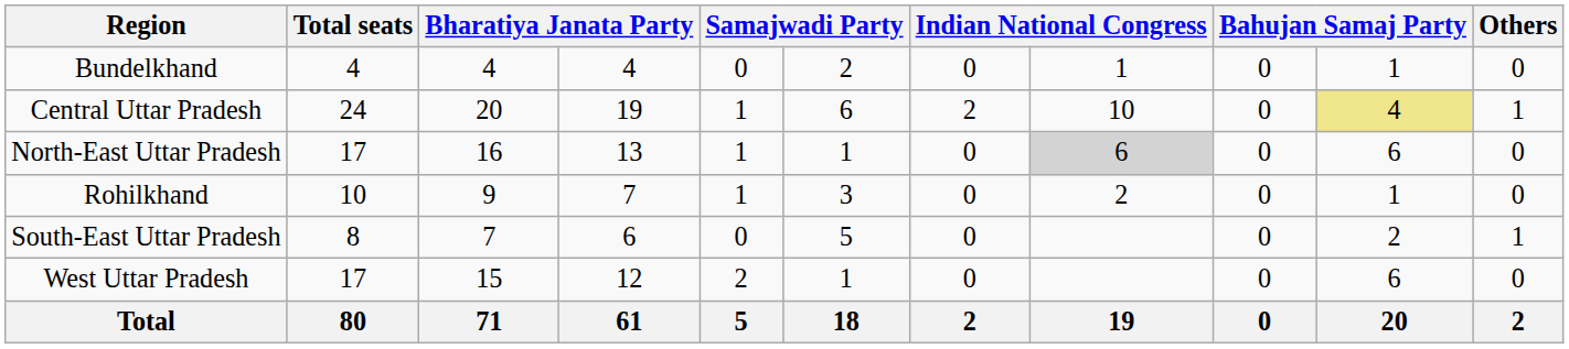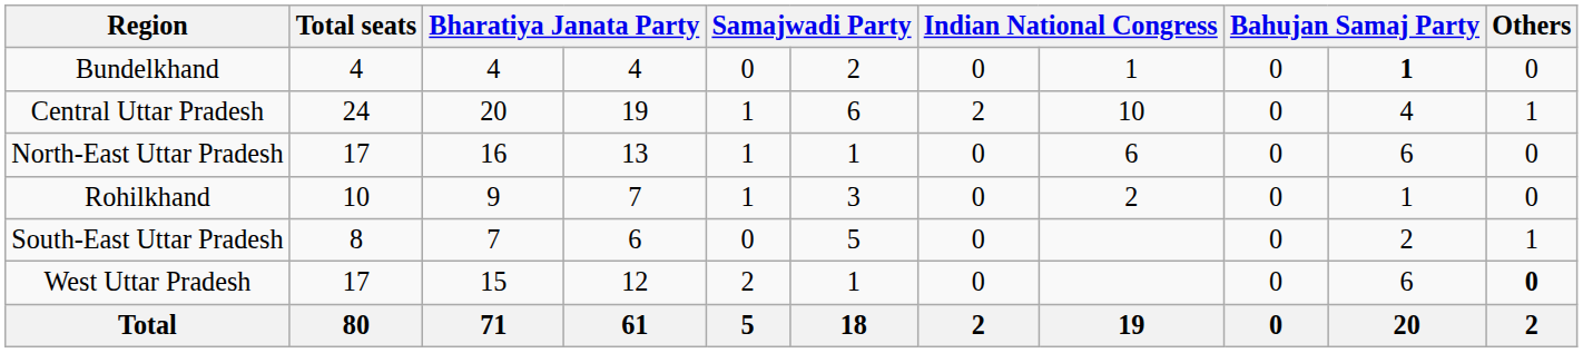Bundelkhand | column 10: normal -> bold
Central Uttar Pradesh | column 10: khaki background -> no background
North-East Uttar Pradesh | column 8: lightgrey background -> no background
West Uttar Pradesh | Others: normal -> bold
